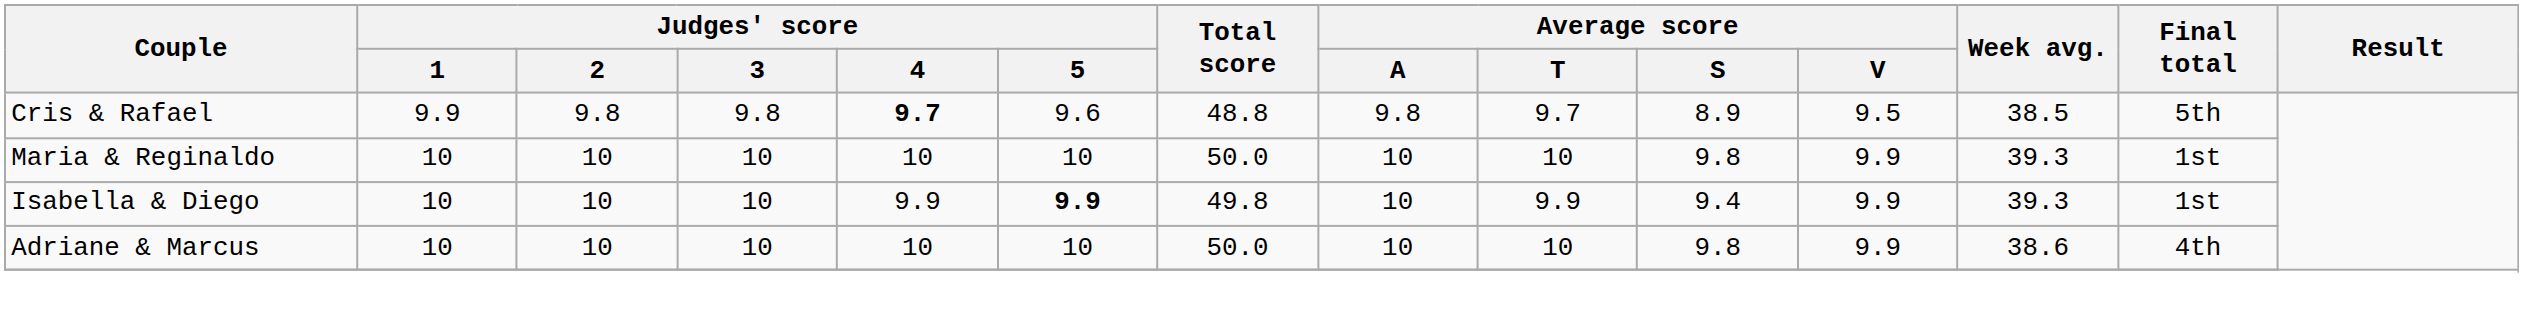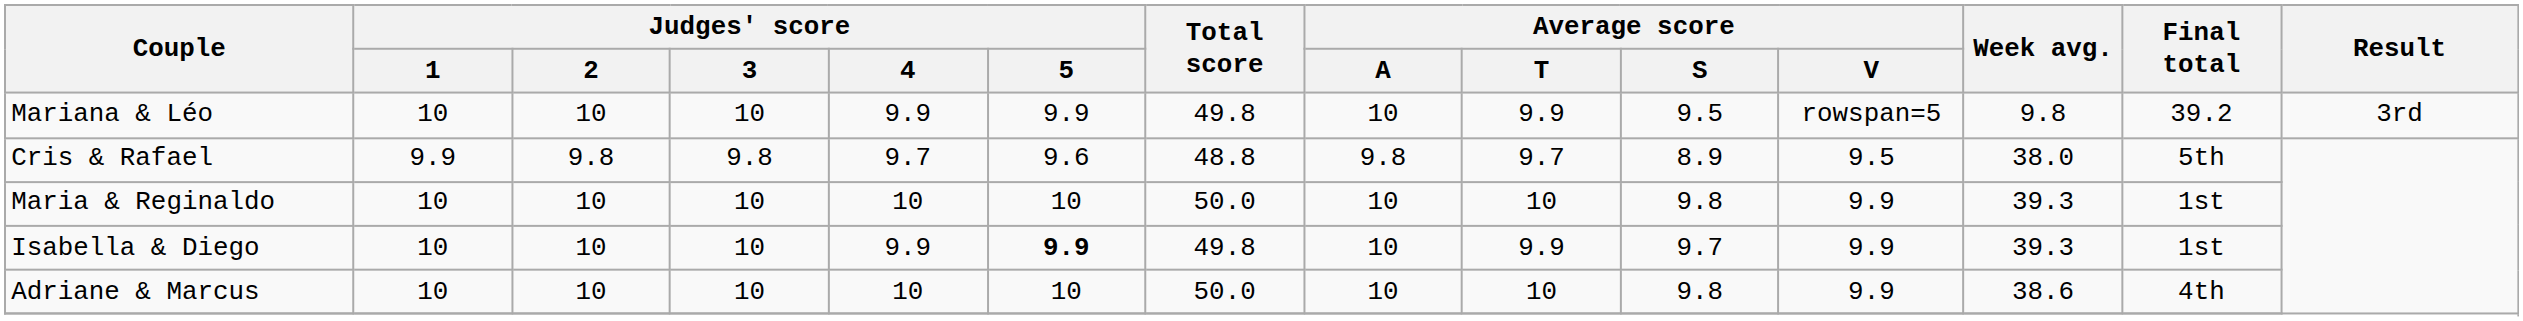+ row: Mariana & Léo | 10 | 10 | 10 | 9.9 | 9.9 | 49.8 | 10 | 9.9 | 9.5 | rowspan=5 | 9.8 | 39.2 | 3rd
Cris & Rafael | Judges' score / 4: bold -> normal
Cris & Rafael | Week avg.: 38.5 -> 38.0
Isabella & Diego | Average score / S: 9.4 -> 9.7
